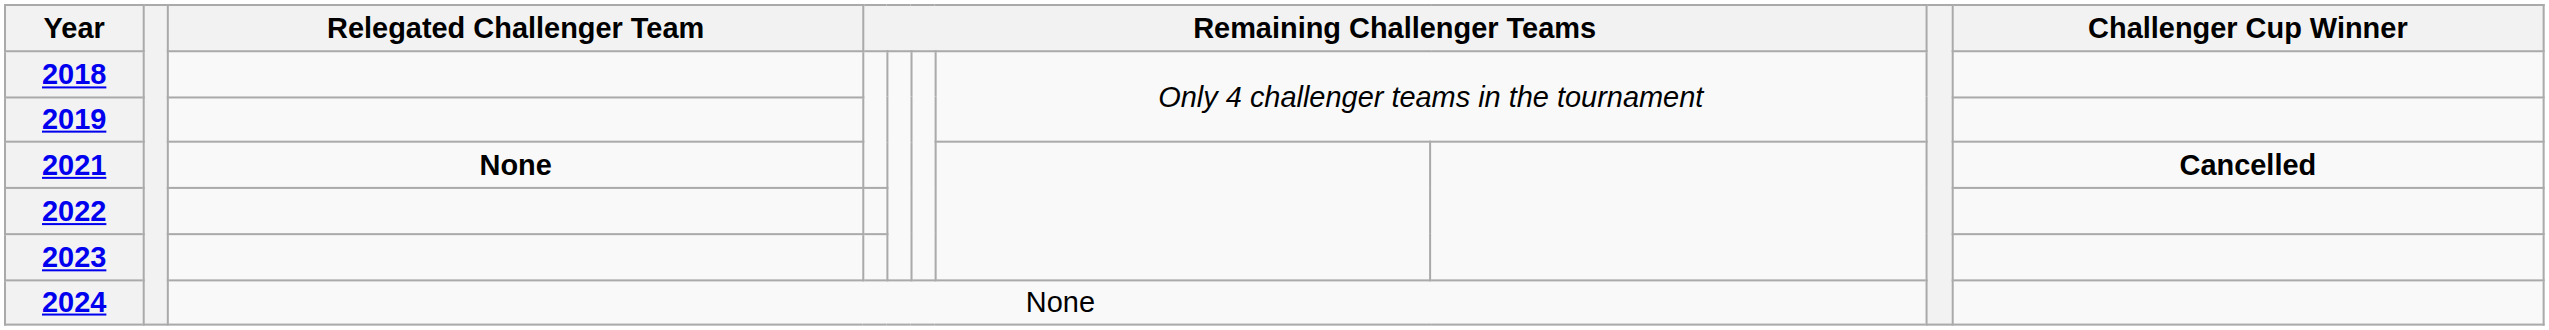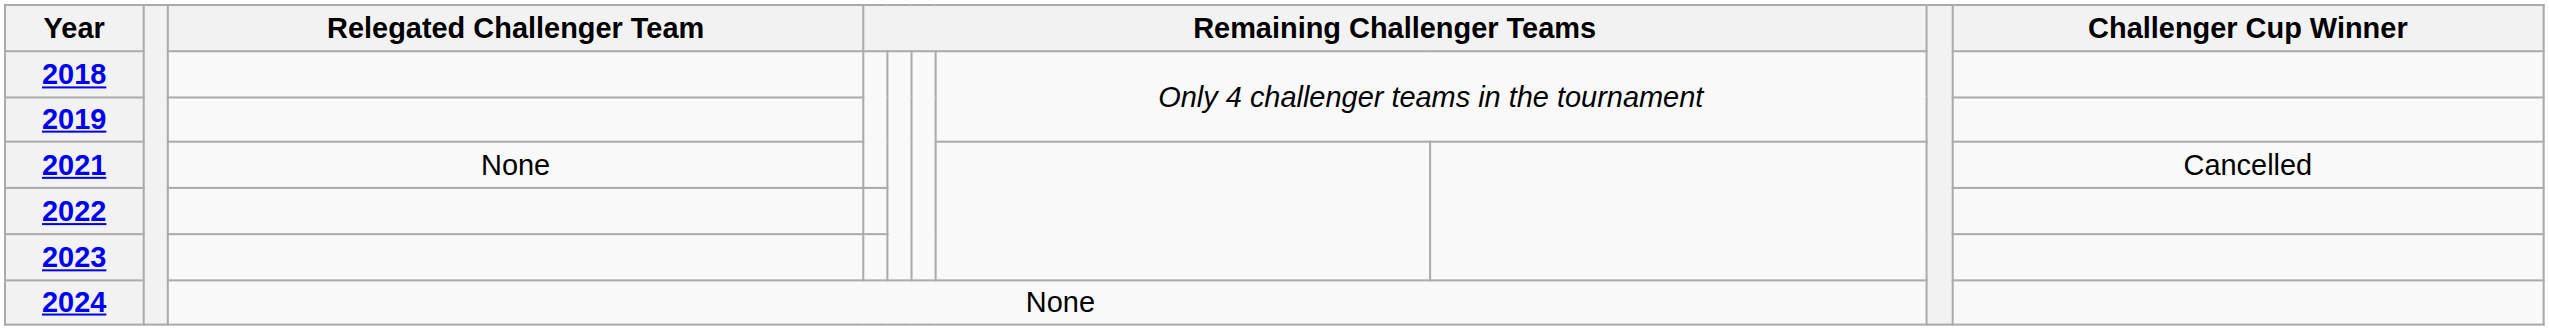2021 | Relegated Challenger Team: bold -> normal
2021 | Challenger Cup Winner: bold -> normal
